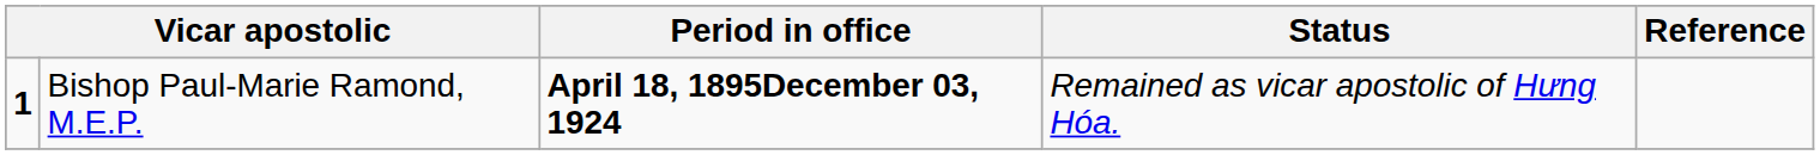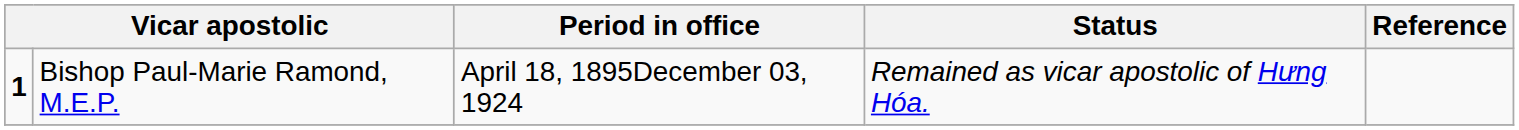Bishop Paul-Marie Ramond, M.E.P. | Period in office: bold -> normal
